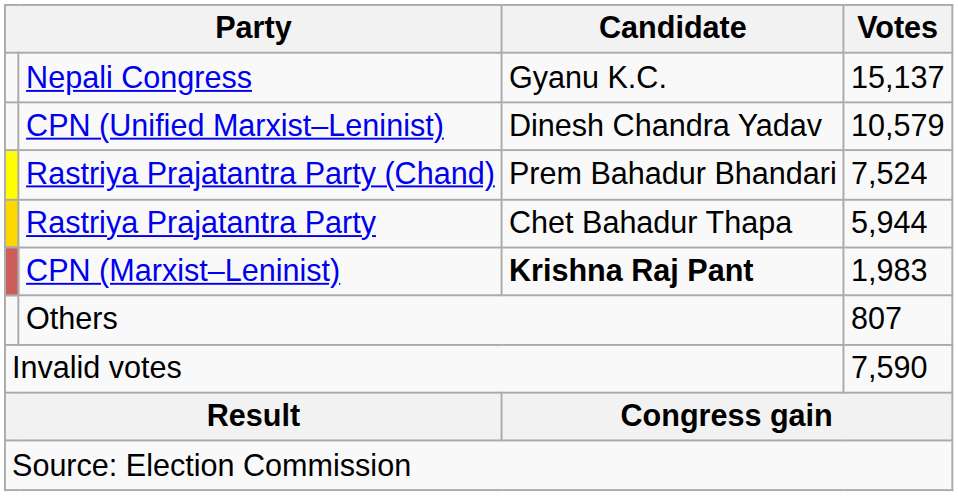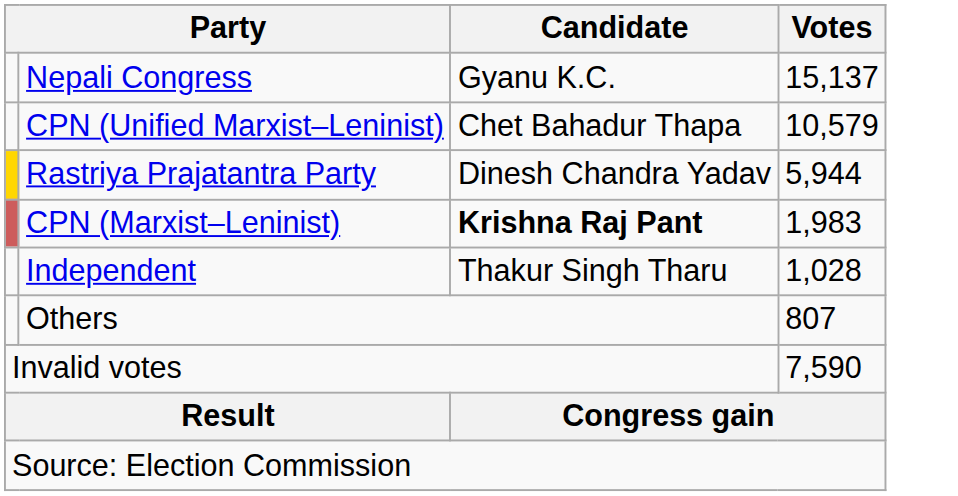CPN (Unified Marxist–Leninist) | Candidate: Dinesh Chandra Yadav -> Chet Bahadur Thapa
- row: Rastriya Prajatantra Party (Chand) | Prem Bahadur Bhandari | 7,524
Rastriya Prajatantra Party | Candidate: Chet Bahadur Thapa -> Dinesh Chandra Yadav
+ row: Independent | Thakur Singh Tharu | 1,028
